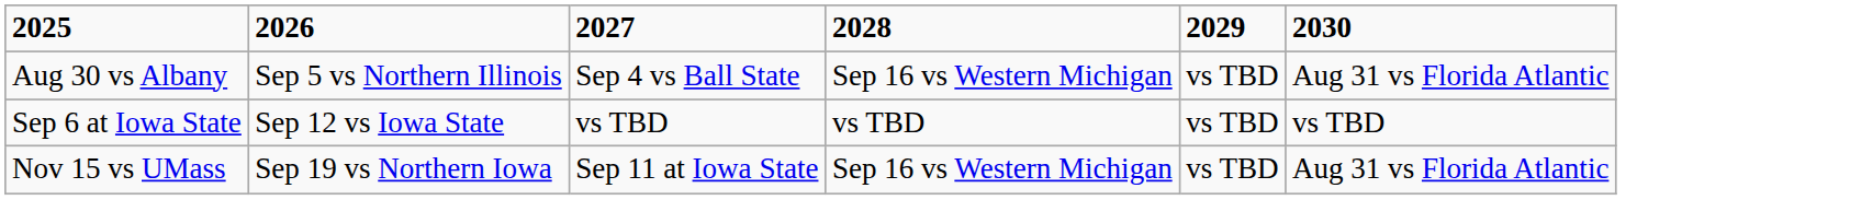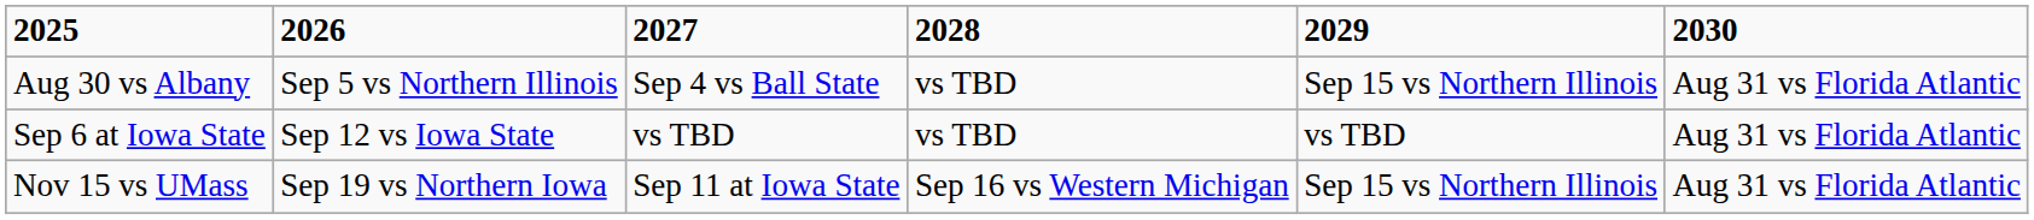Aug 30 vs Albany | 2028: Sep 16 vs Western Michigan -> vs TBD
Aug 30 vs Albany | 2029: vs TBD -> Sep 15 vs Northern Illinois
Sep 6 at Iowa State | 2030: vs TBD -> Aug 31 vs Florida Atlantic
Nov 15 vs UMass | 2029: vs TBD -> Sep 15 vs Northern Illinois
